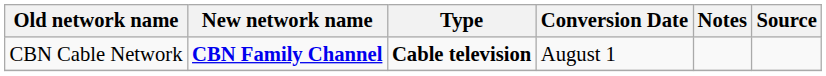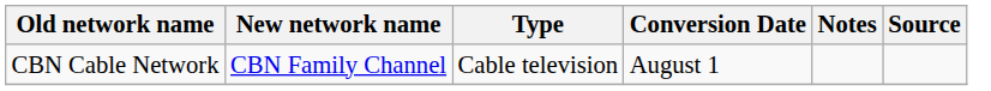CBN Cable Network | New network name: bold -> normal
CBN Cable Network | Type: bold -> normal
